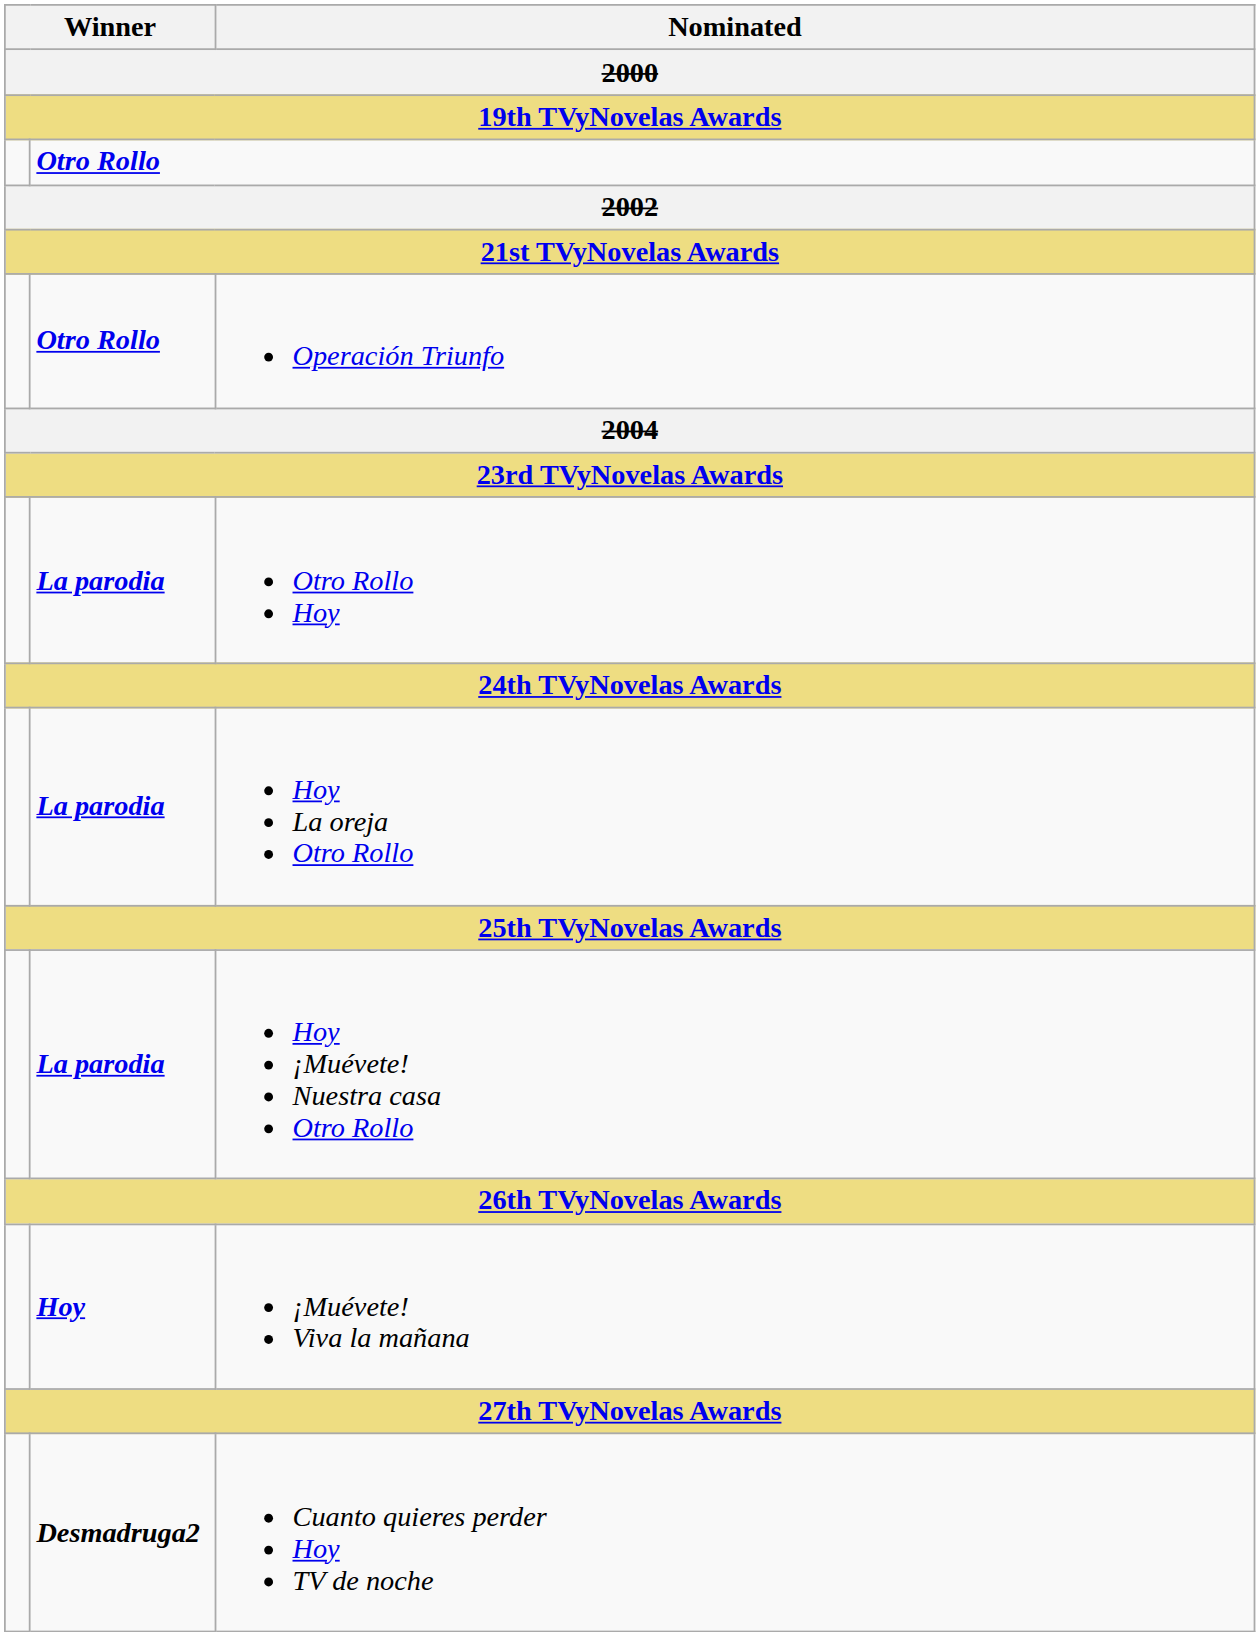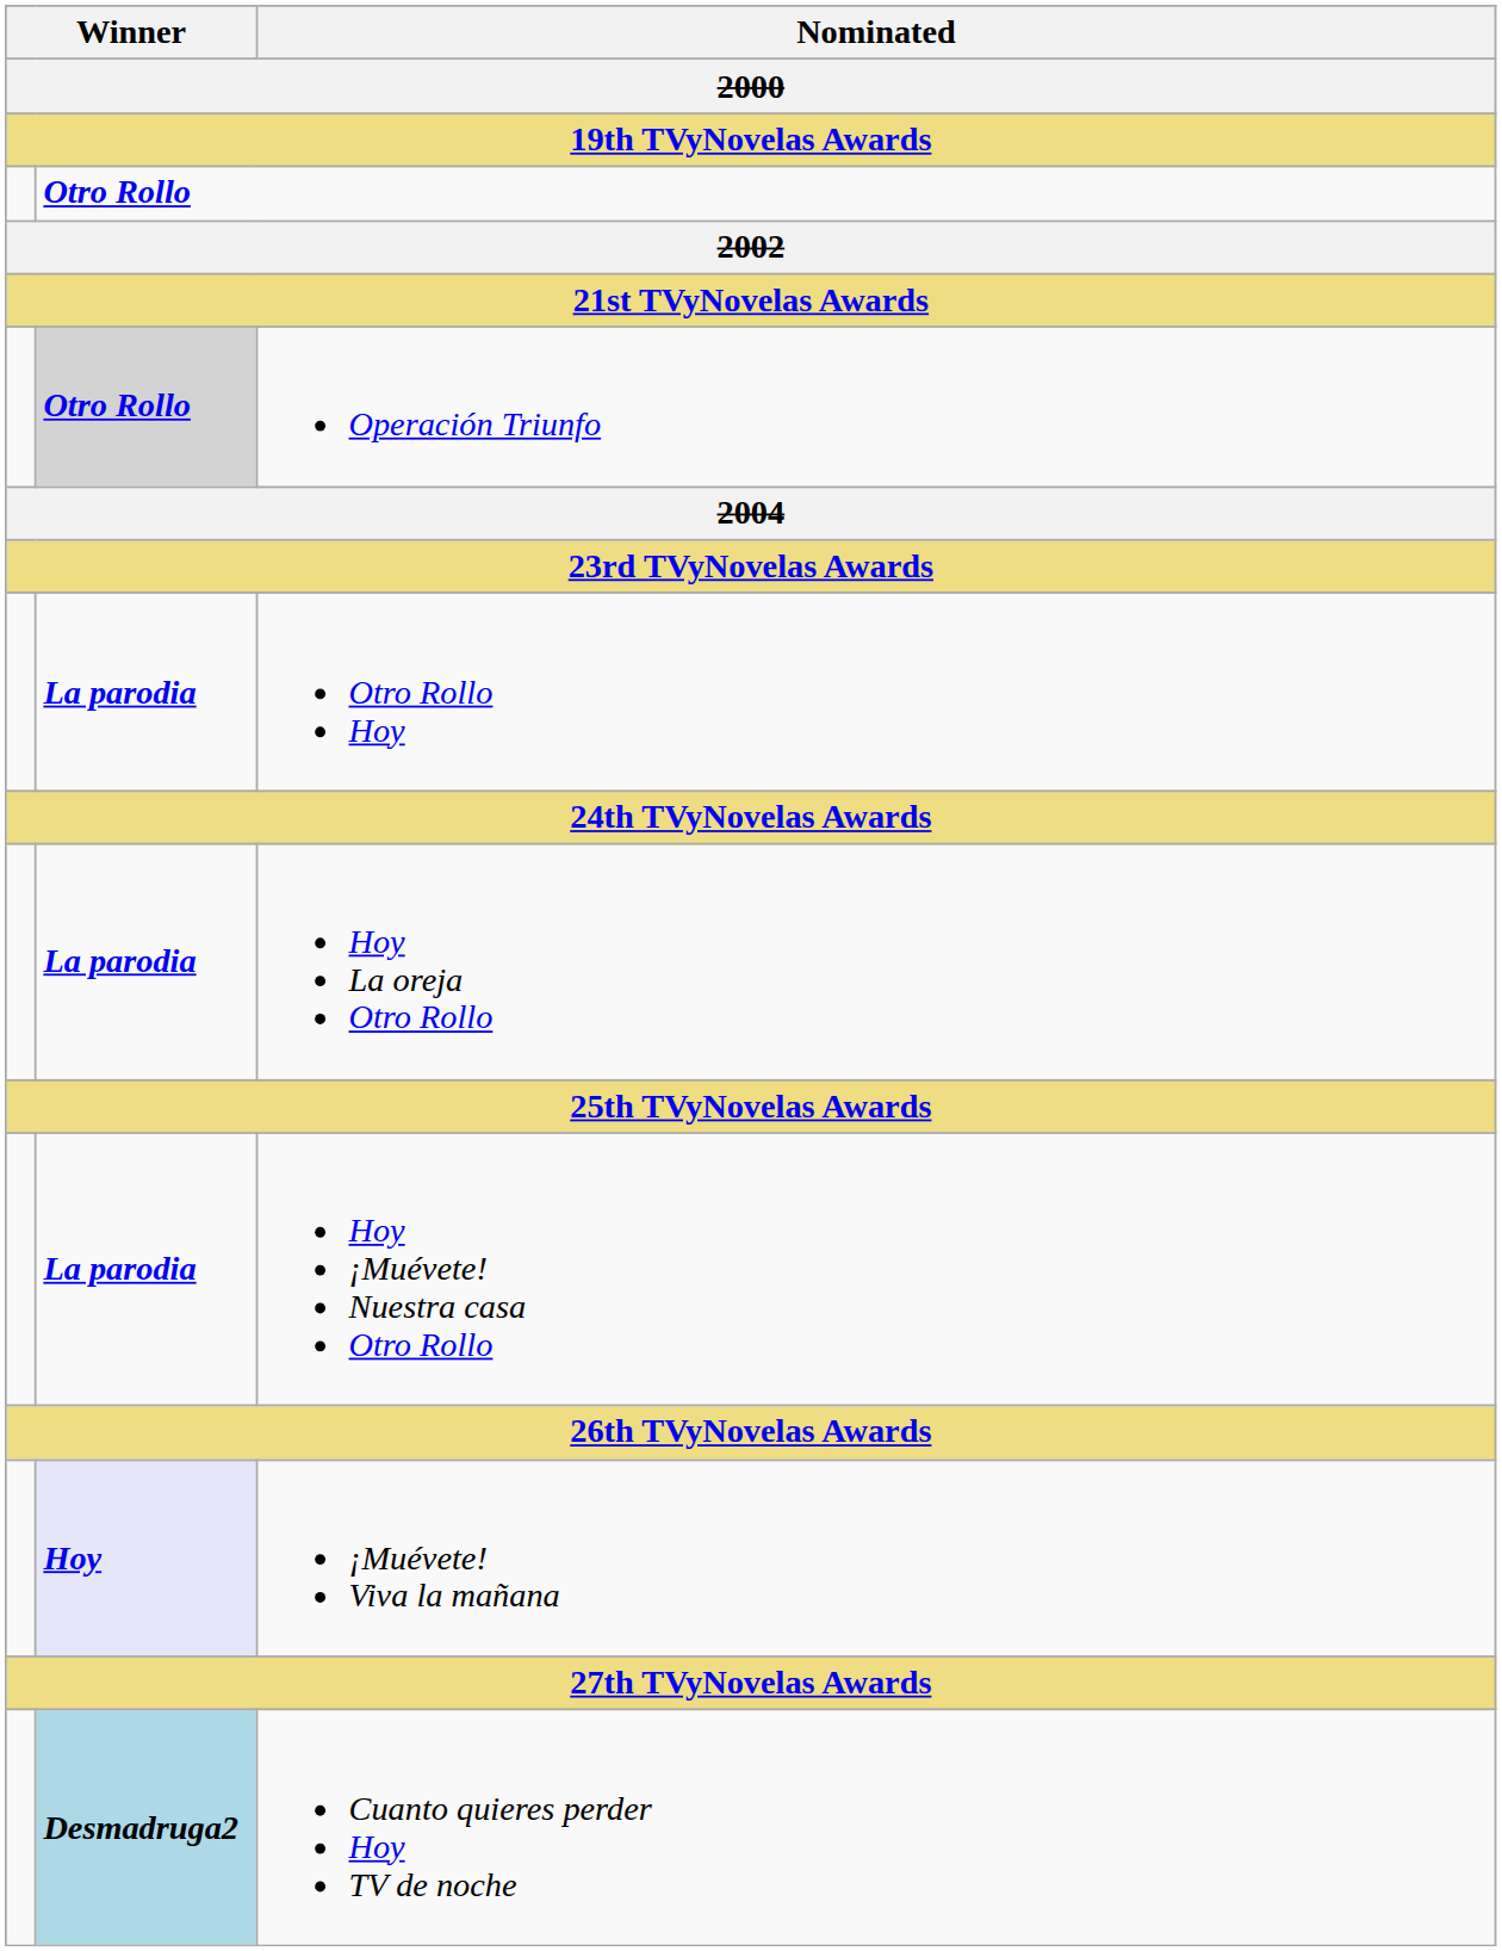Operación Triunfo | column 2: no background -> lightgrey background
¡Muévete! Viva la mañana | column 2: no background -> lavender background
Cuanto quieres perder Hoy TV de noche | column 2: no background -> lightblue background
